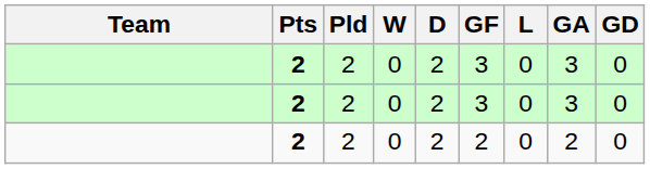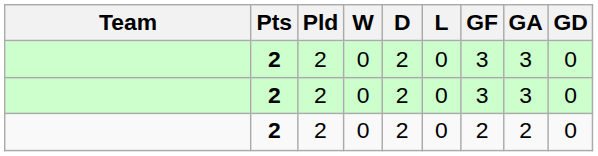columns swapped: L <-> GF
